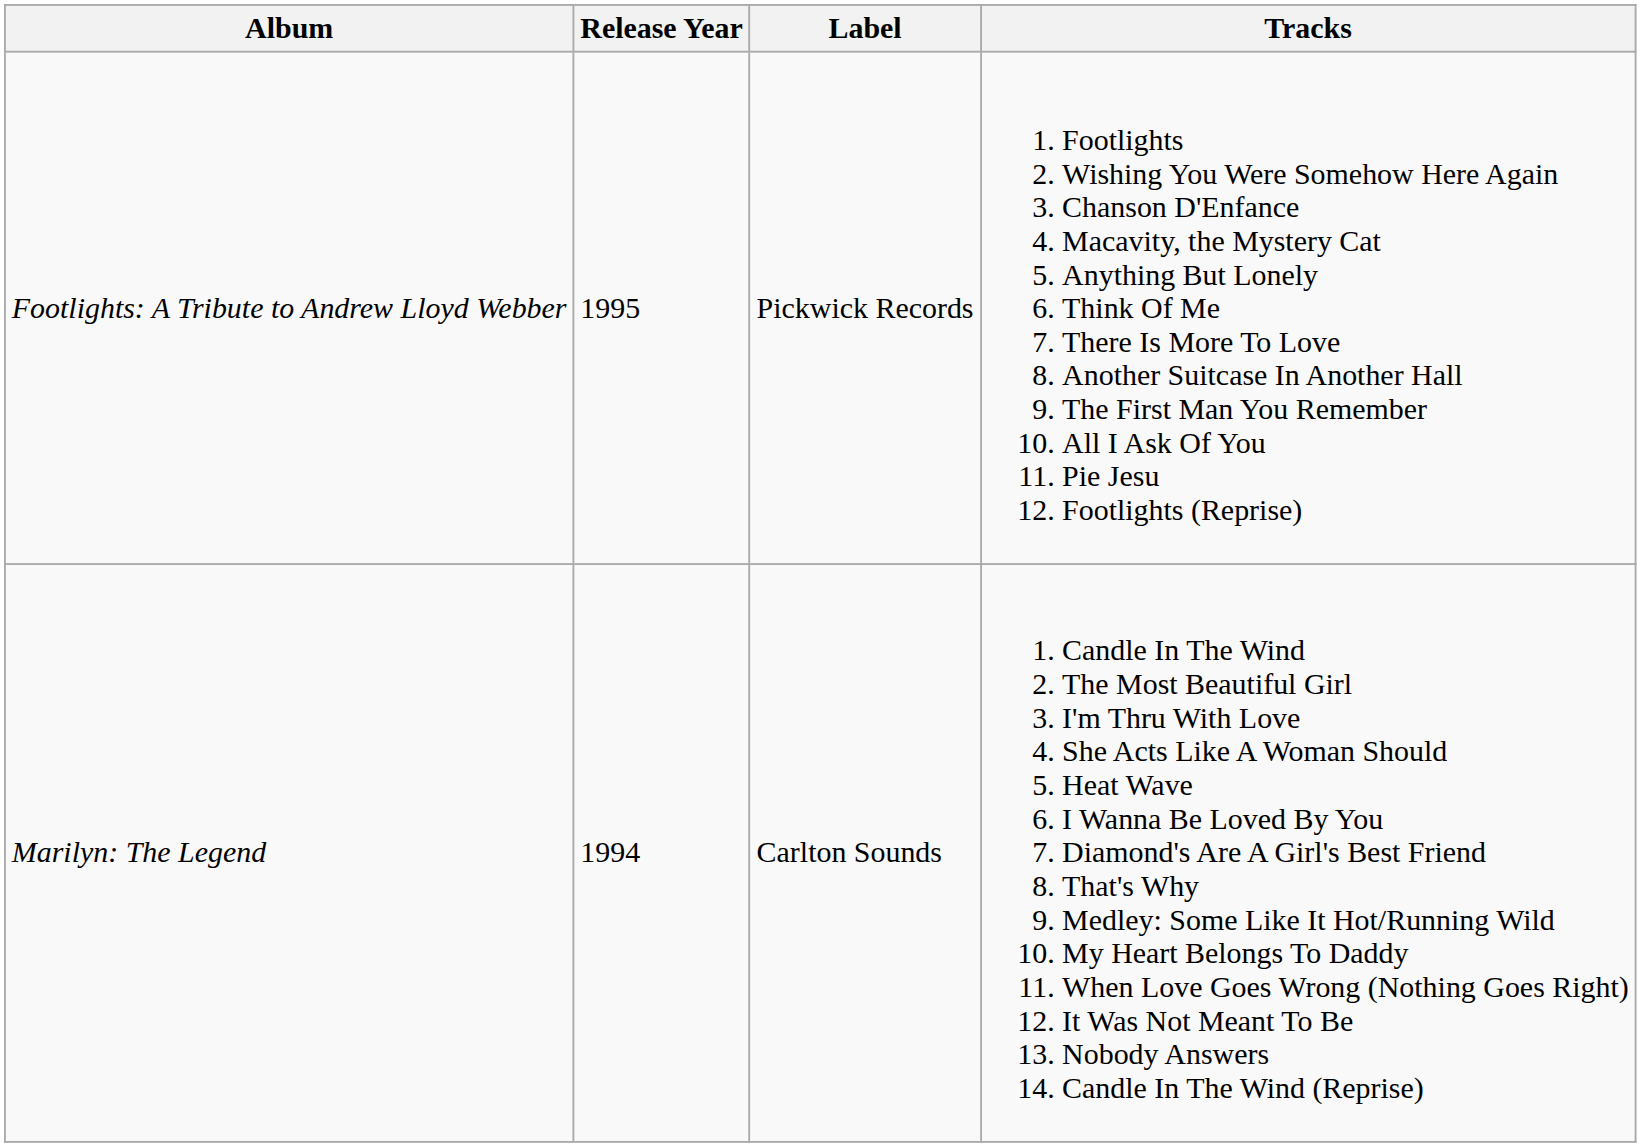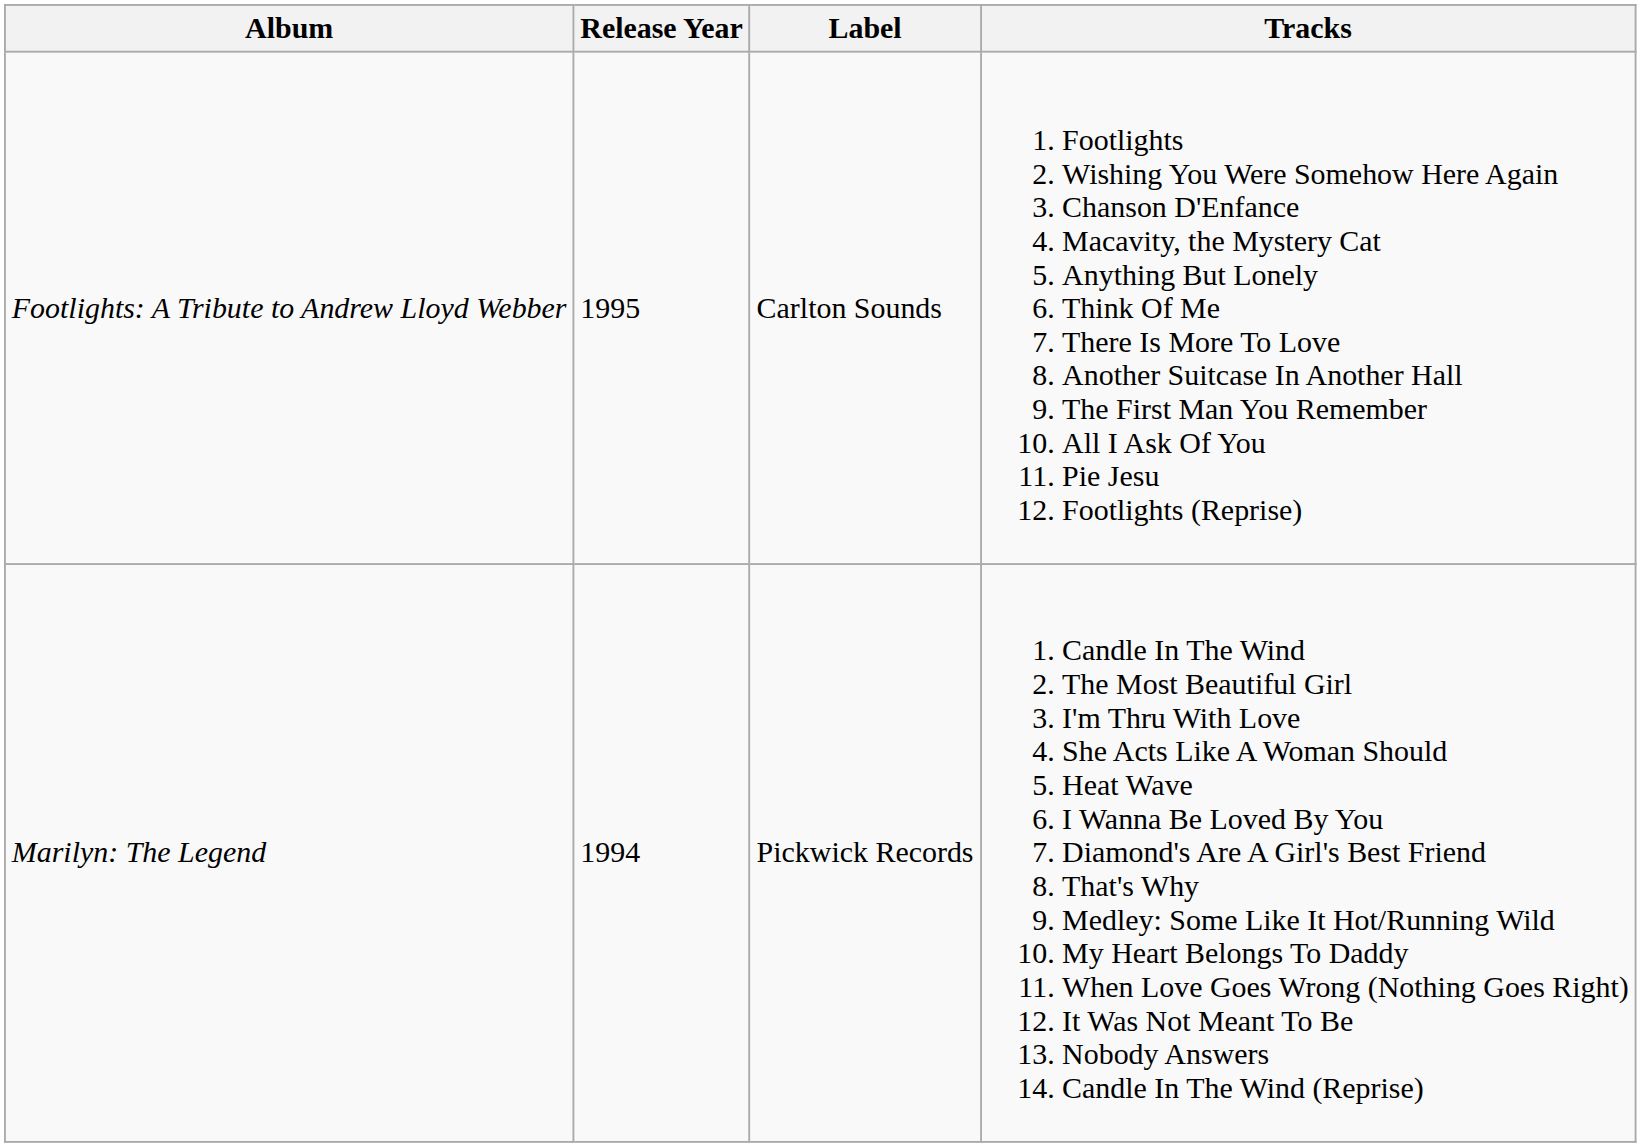Footlights: A Tribute to Andrew Lloyd Webber | Label: Pickwick Records -> Carlton Sounds
Marilyn: The Legend | Label: Carlton Sounds -> Pickwick Records
